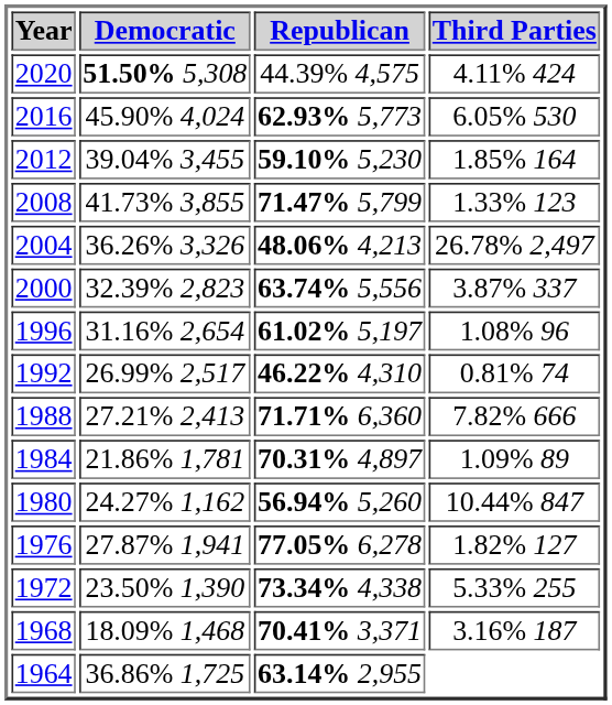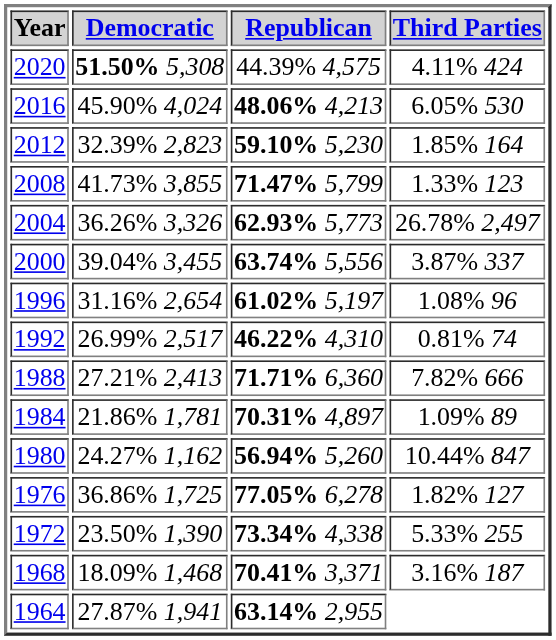2016 | Republican: 62.93% 5,773 -> 48.06% 4,213
2012 | Democratic: 39.04% 3,455 -> 32.39% 2,823
2004 | Republican: 48.06% 4,213 -> 62.93% 5,773
2000 | Democratic: 32.39% 2,823 -> 39.04% 3,455
1976 | Democratic: 27.87% 1,941 -> 36.86% 1,725
1964 | Democratic: 36.86% 1,725 -> 27.87% 1,941
